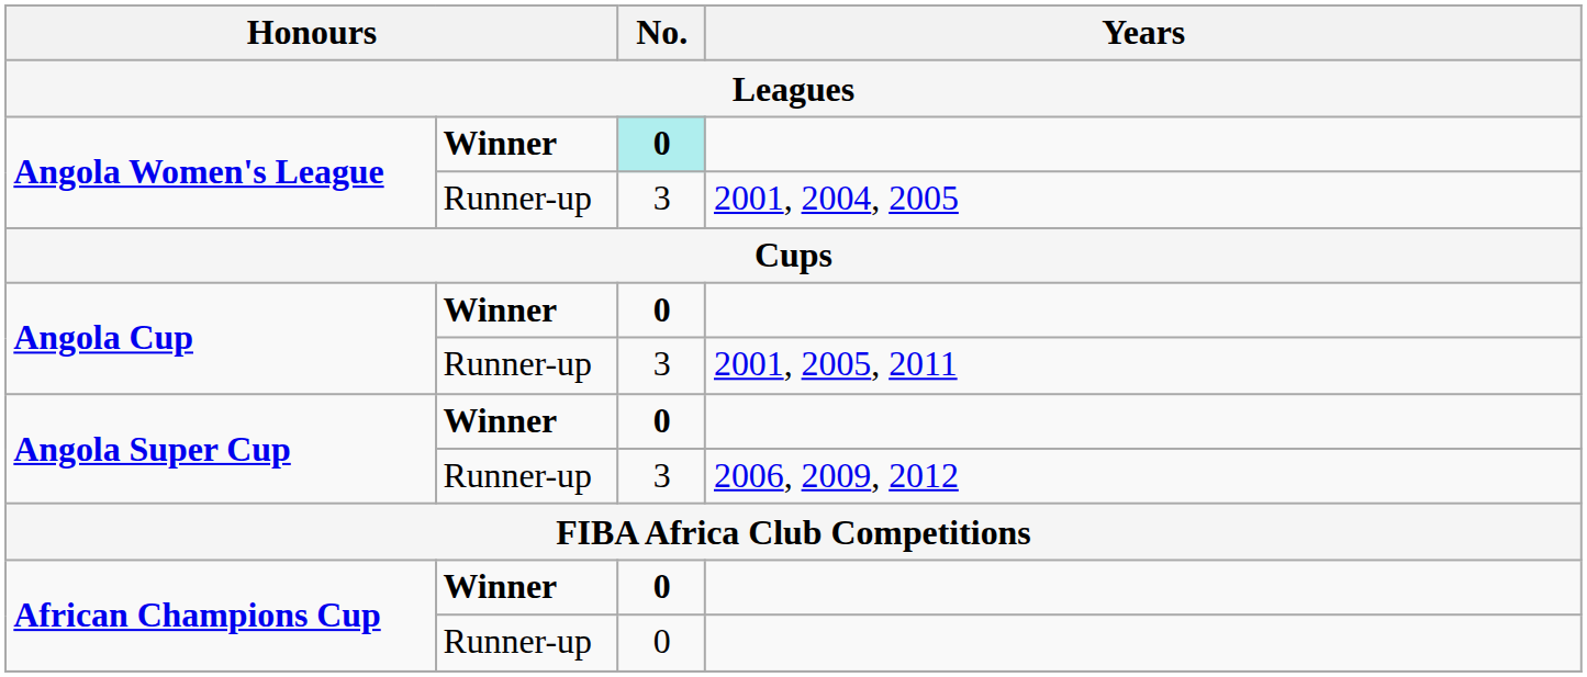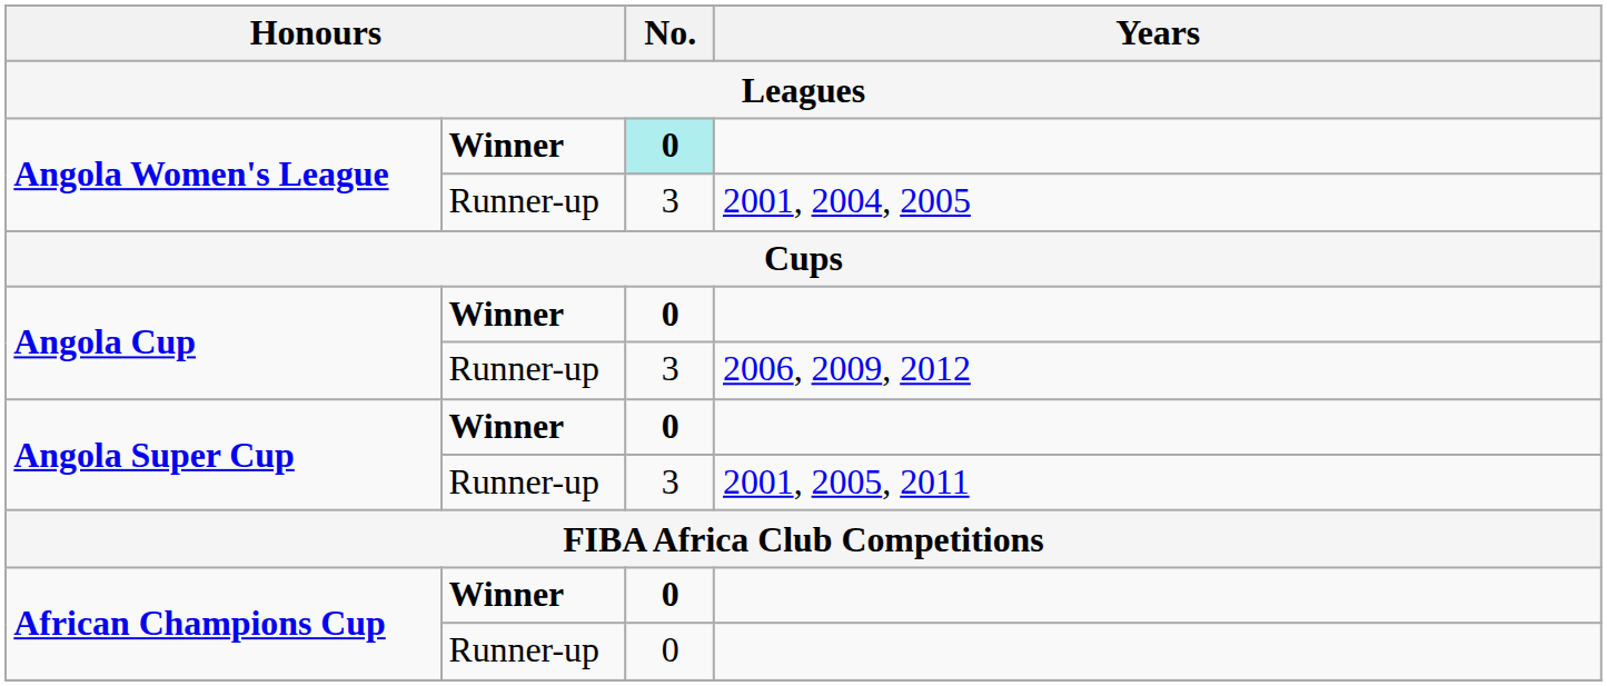Angola Cup / Runner-up | Years: 2001, 2005, 2011 -> 2006, 2009, 2012
Angola Super Cup / Runner-up | Years: 2006, 2009, 2012 -> 2001, 2005, 2011
